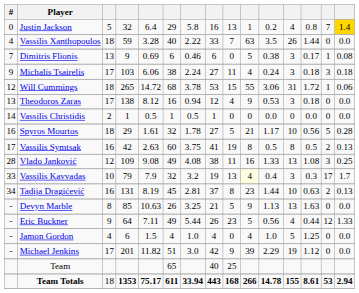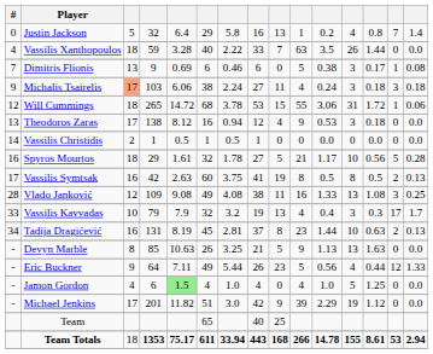Justin Jackson | column 15: gold background -> no background
Michalis Tsairelis | column 3: no background -> lightsalmon background
Vassilis Kavvadas | column 10: lightyellow background -> no background
Jamon Gordon | column 5: no background -> lightgreen background
